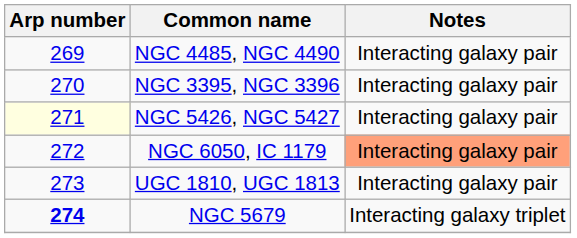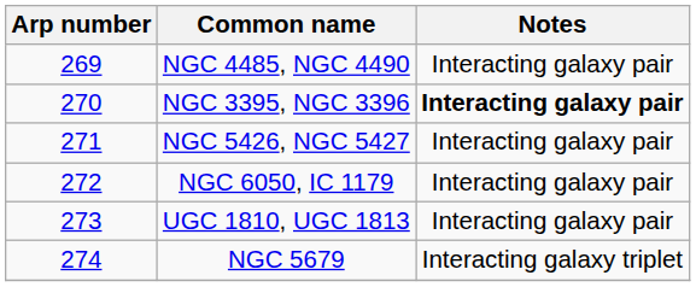NGC 3395, NGC 3396 | Notes: normal -> bold
NGC 5426, NGC 5427 | Arp number: lightyellow background -> no background
NGC 6050, IC 1179 | Notes: lightsalmon background -> no background
NGC 5679 | Arp number: bold -> normal
